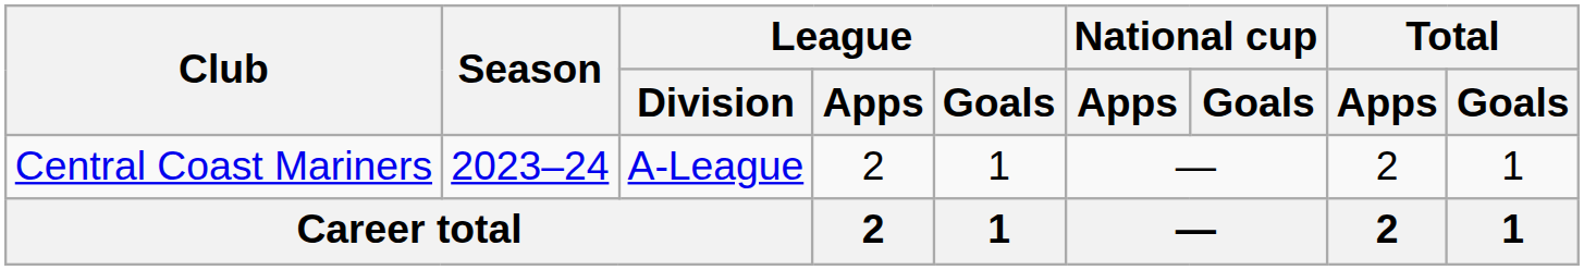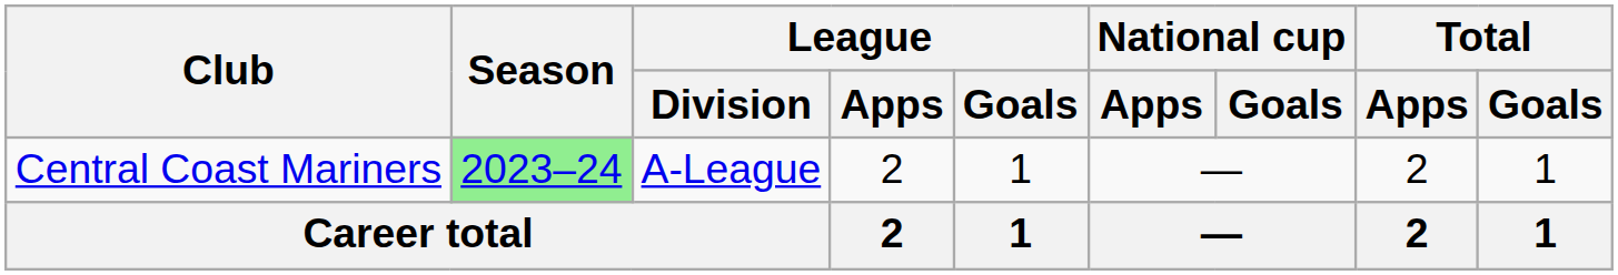Central Coast Mariners | Season: no background -> lightgreen background
